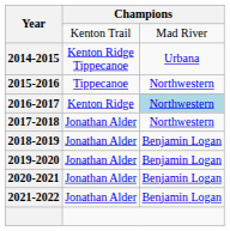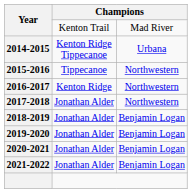2016-2017 | column 3: lightblue background -> no background
